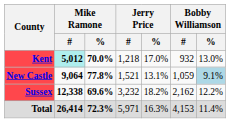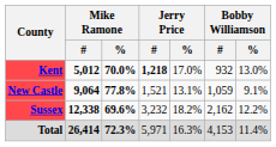Kent | Mike Ramone / #: paleturquoise background -> no background
Kent | Jerry Price / #: normal -> bold
New Castle | Bobby Williamson / %: lightblue background -> no background
